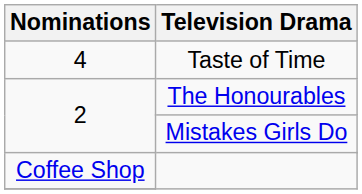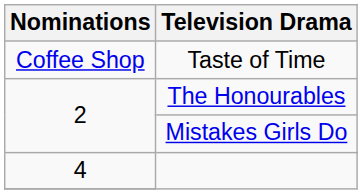row 2 | Nominations: 4 -> Coffee Shop
row 5 | Nominations: Coffee Shop -> 4
